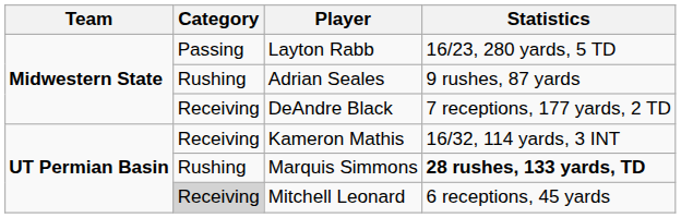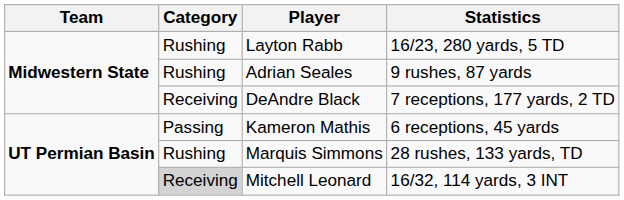Layton Rabb | Category: Passing -> Rushing
Kameron Mathis | Category: Receiving -> Passing
Kameron Mathis | Statistics: 16/32, 114 yards, 3 INT -> 6 receptions, 45 yards
Marquis Simmons | Statistics: bold -> normal
Mitchell Leonard | Statistics: 6 receptions, 45 yards -> 16/32, 114 yards, 3 INT
